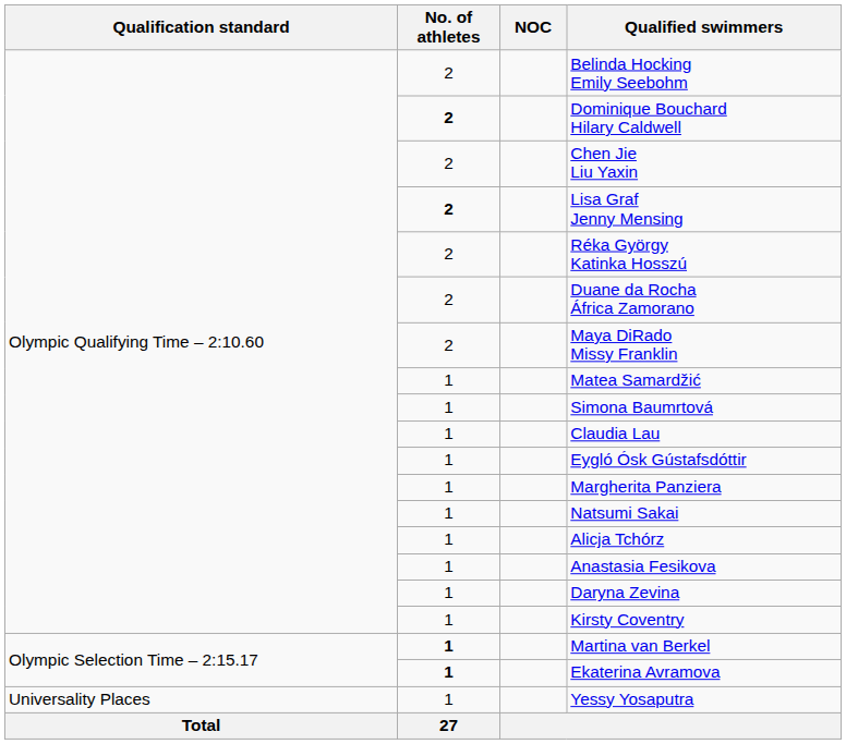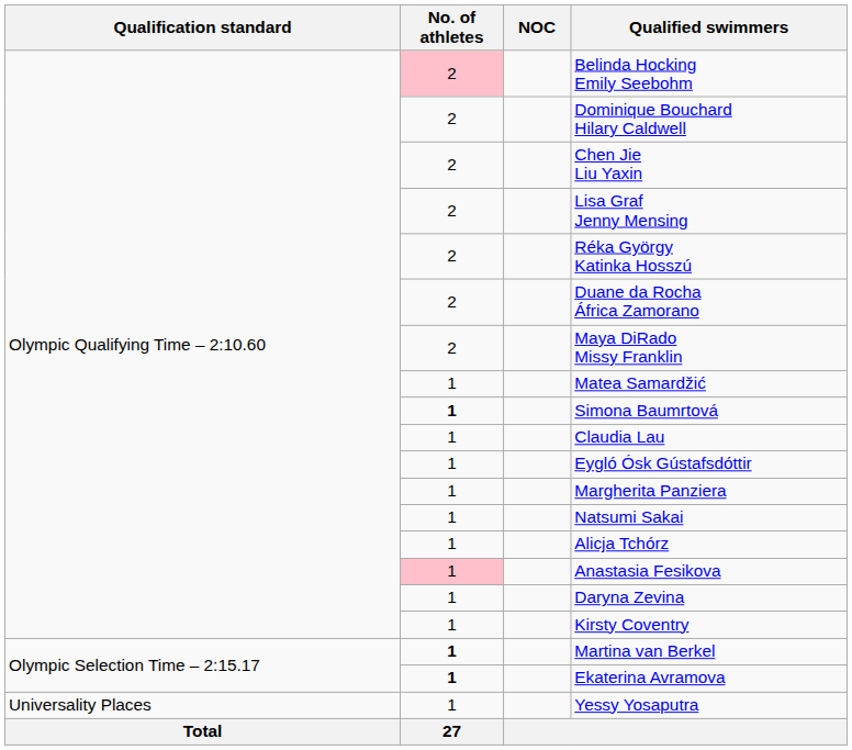Belinda Hocking Emily Seebohm | No. of athletes: no background -> pink background
Dominique Bouchard Hilary Caldwell | No. of athletes: bold -> normal
Lisa Graf Jenny Mensing | No. of athletes: bold -> normal
Simona Baumrtová | No. of athletes: normal -> bold
Anastasia Fesikova | No. of athletes: no background -> pink background
